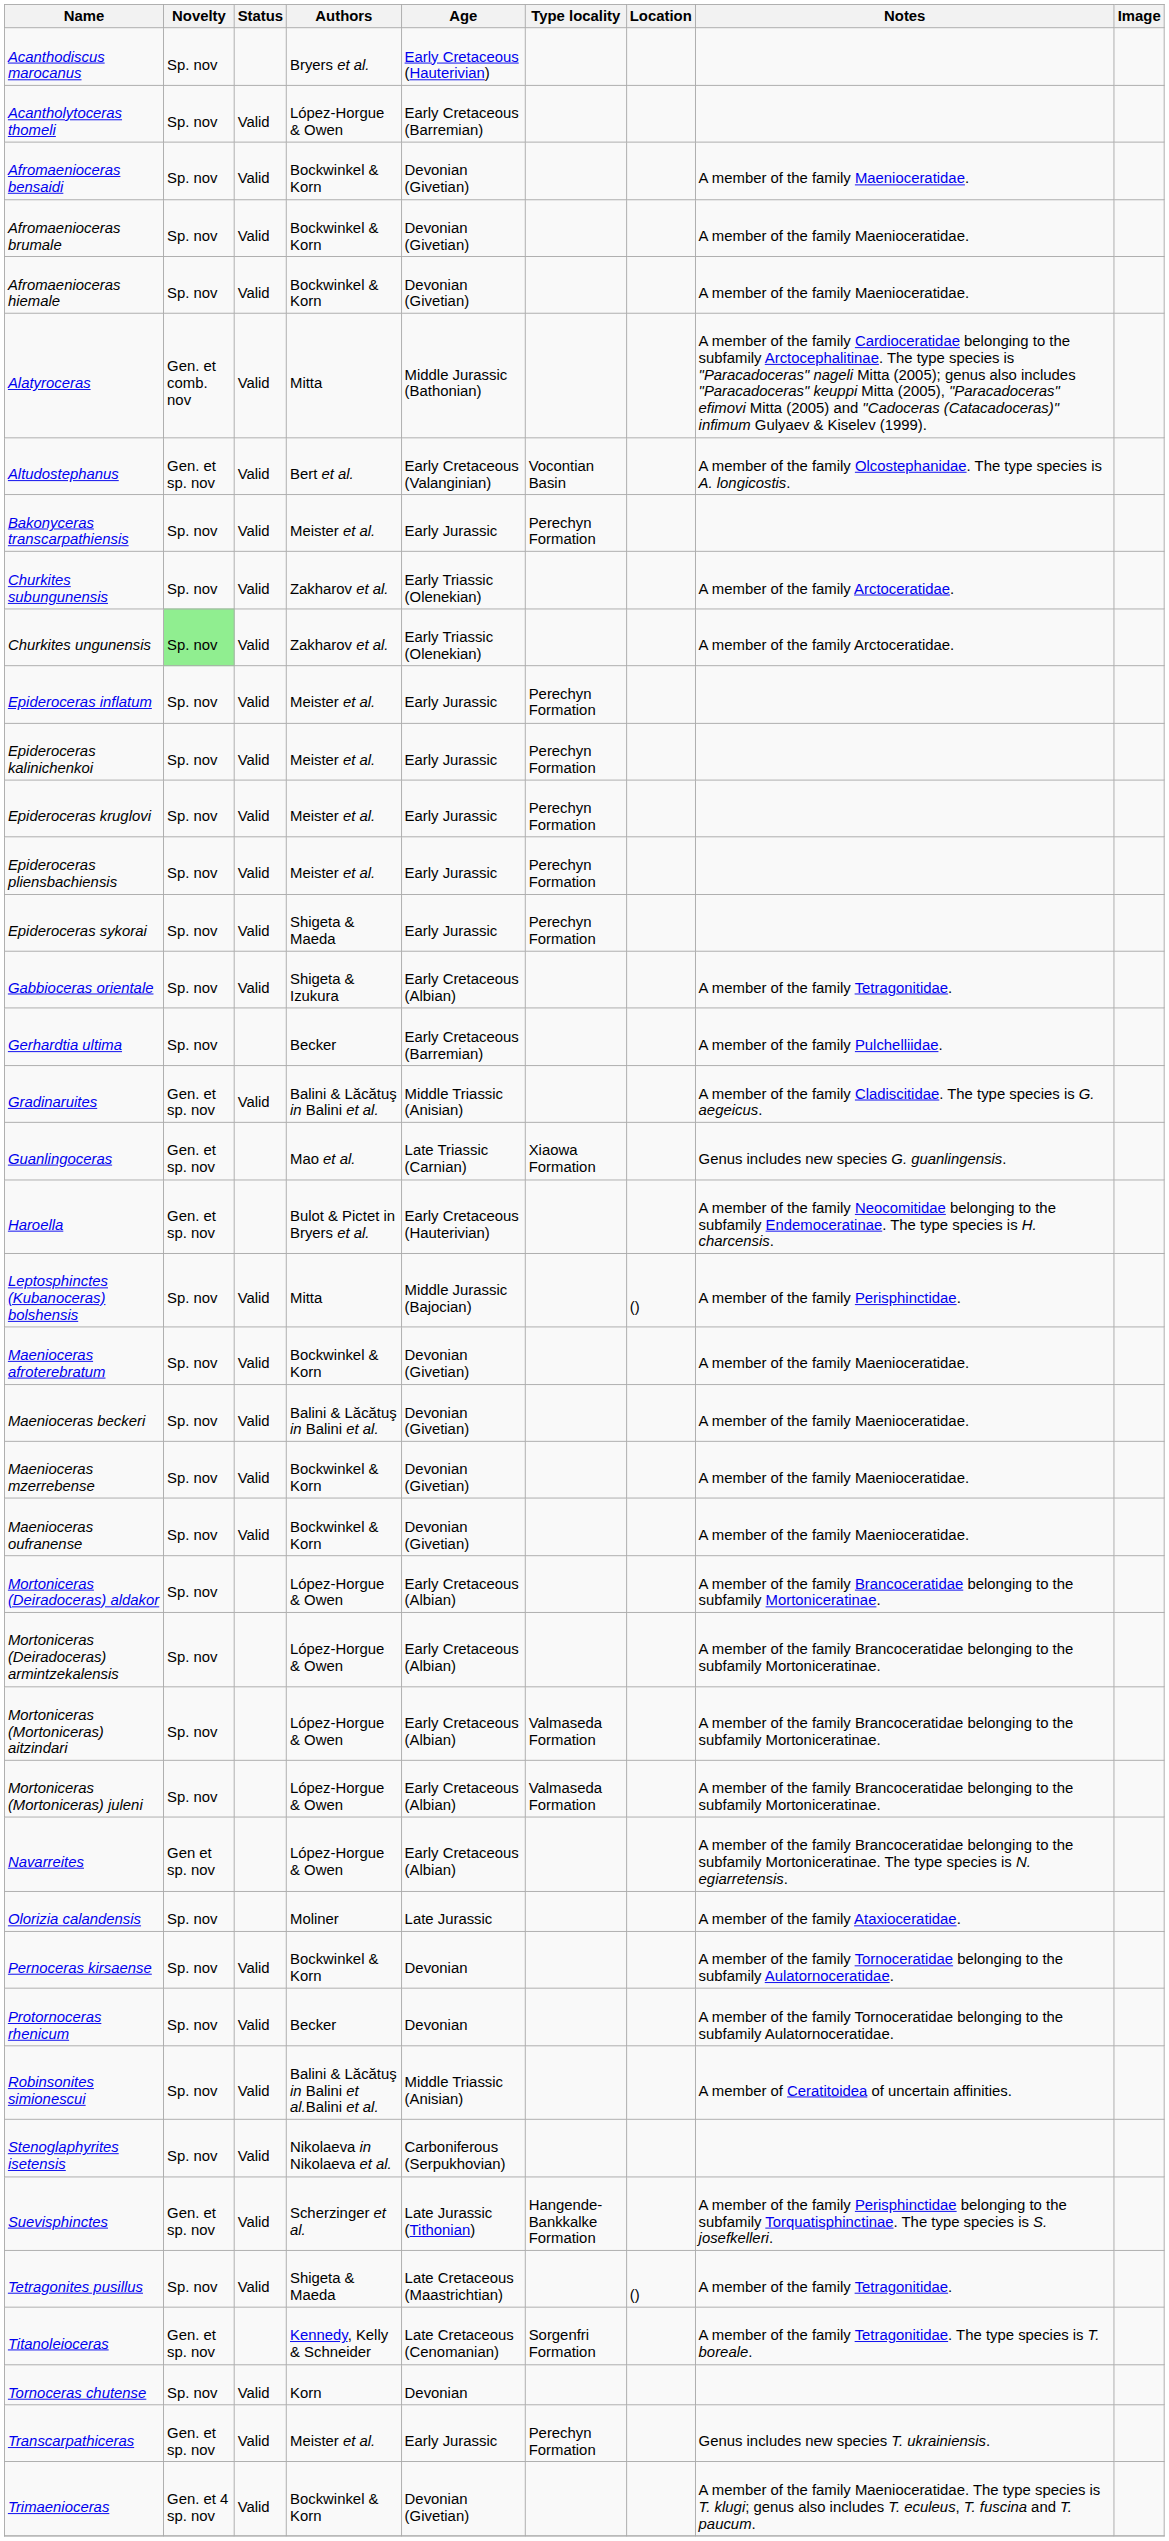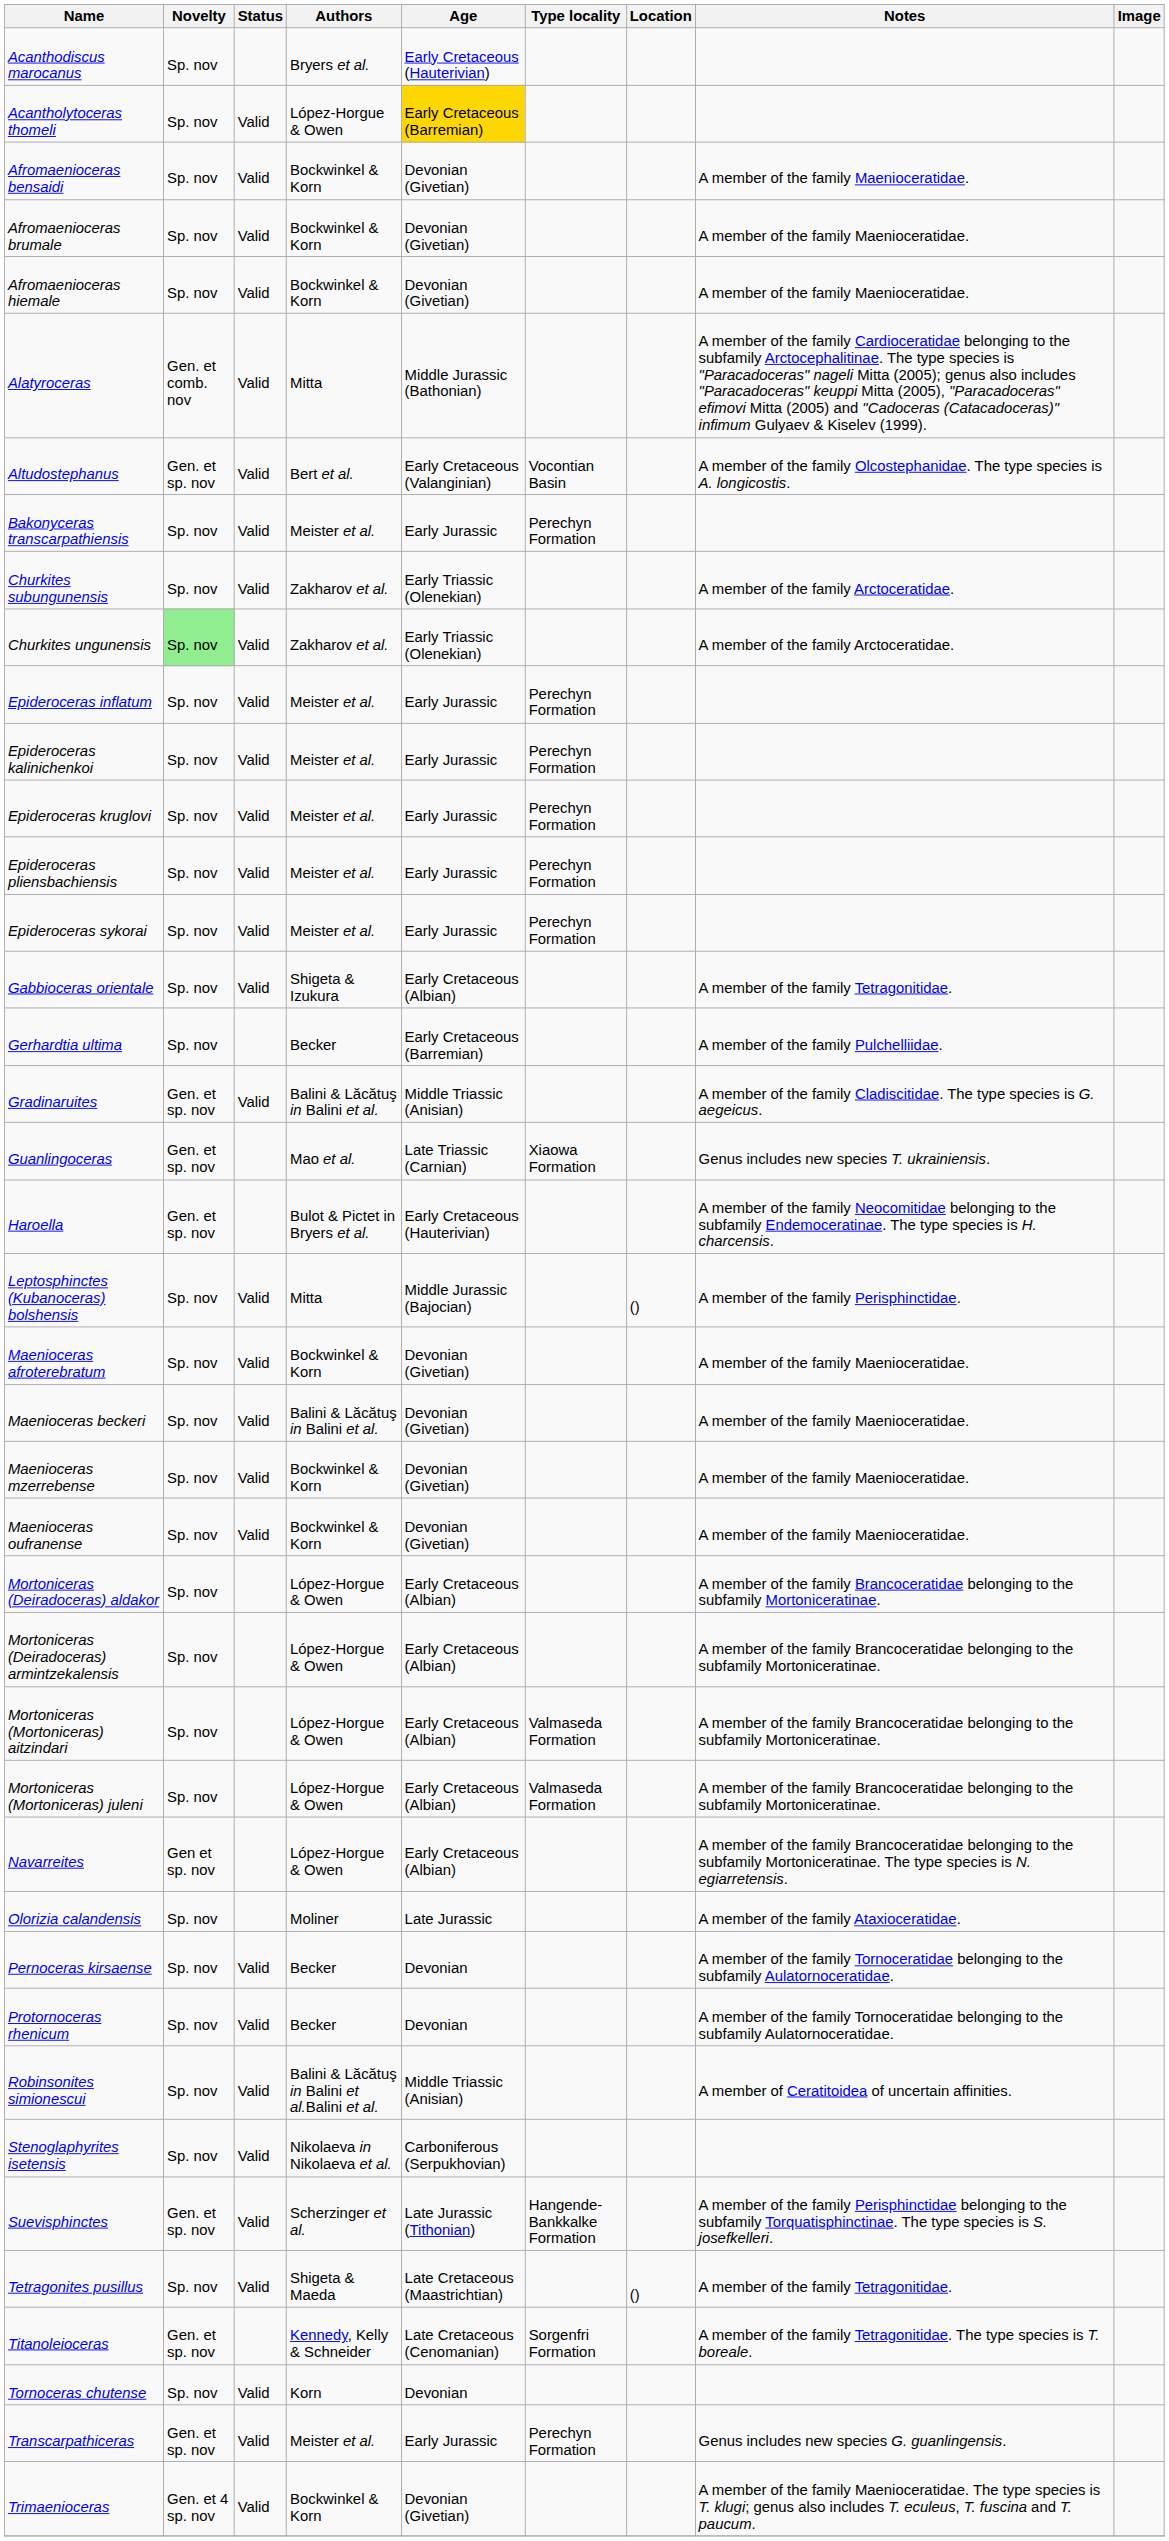Acantholytoceras thomeli | Age: no background -> gold background
Epideroceras sykorai | Authors: Shigeta & Maeda -> Meister et al.
Guanlingoceras | Notes: Genus includes new species G. guanlingensis. -> Genus includes new species T. ukrainiensis.
Pernoceras kirsaense | Authors: Bockwinkel & Korn -> Becker
Transcarpathiceras | Notes: Genus includes new species T. ukrainiensis. -> Genus includes new species G. guanlingensis.
